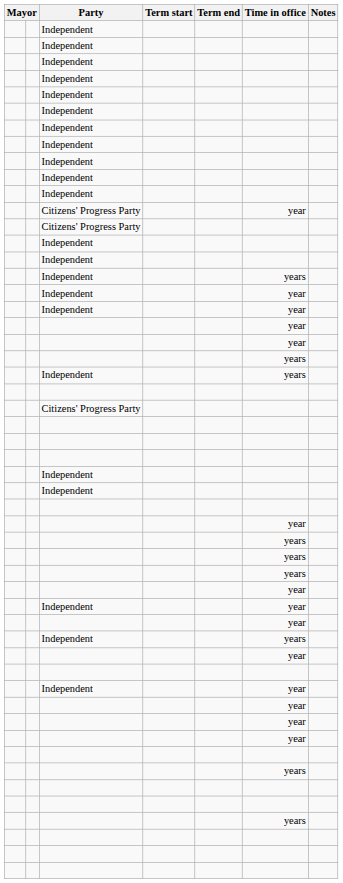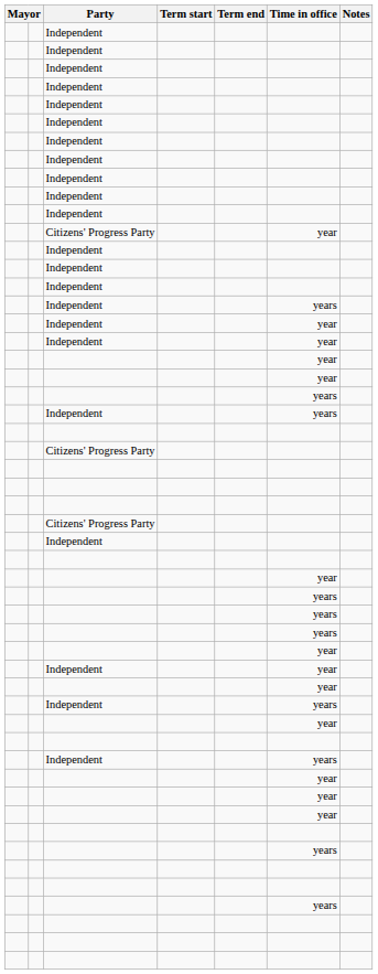row 14 | Party: Citizens' Progress Party -> Independent
row 29 | Party: Independent -> Citizens' Progress Party
row 42 | Time in office: year -> years
